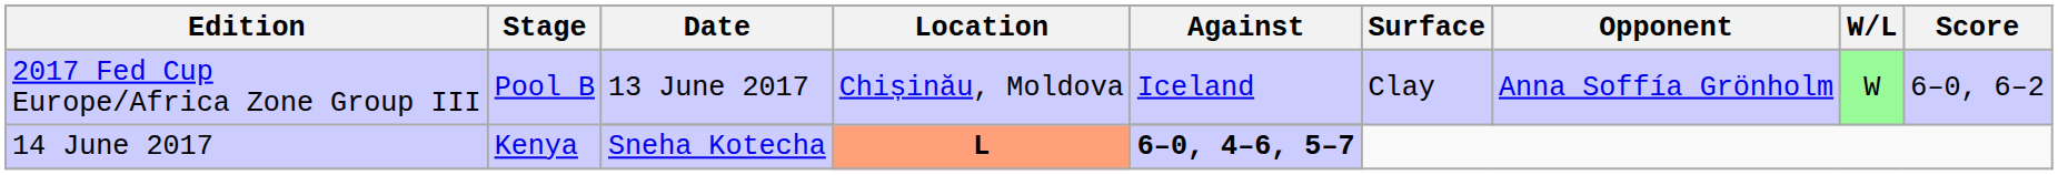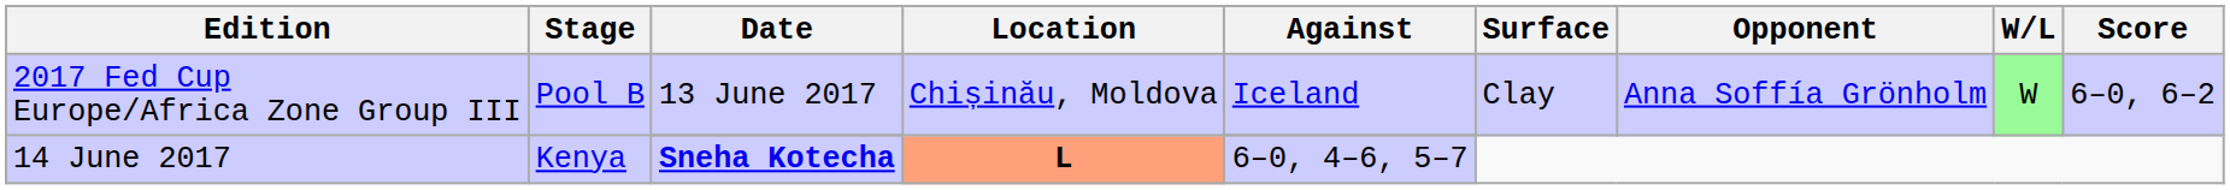14 June 2017 | Date: normal -> bold
14 June 2017 | Against: bold -> normal
